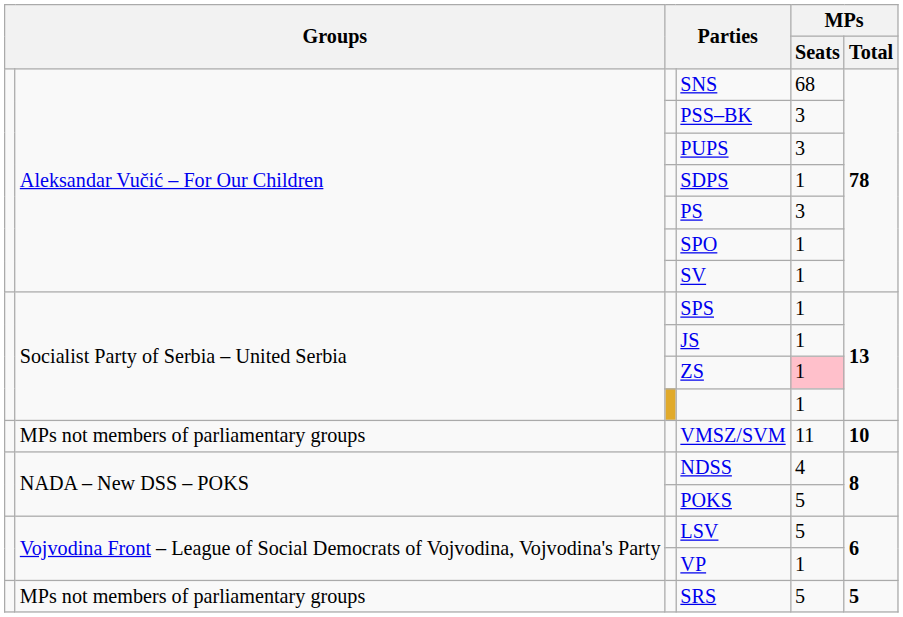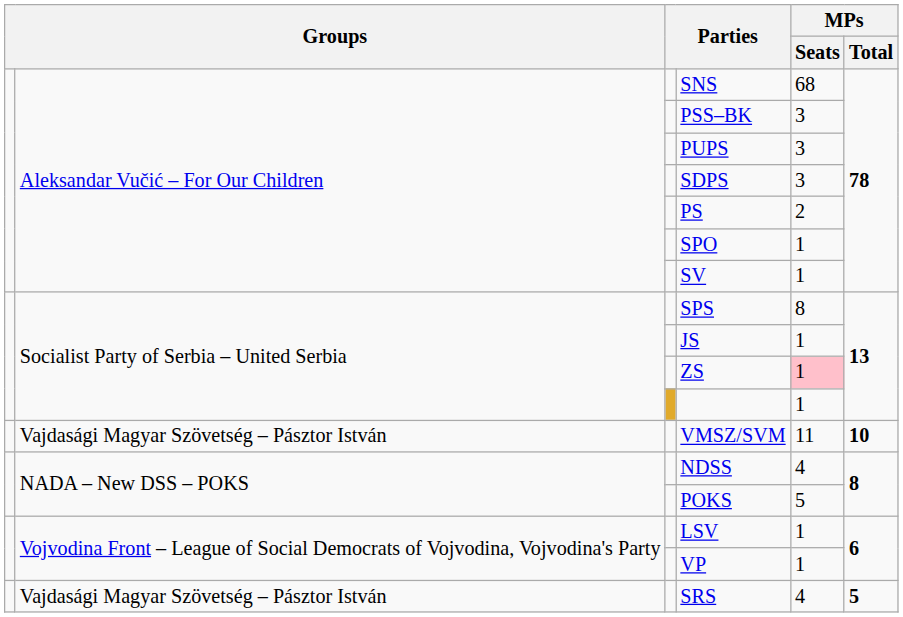SDPS | MPs / Seats: 1 -> 3
PS | MPs / Seats: 3 -> 2
SPS | MPs / Seats: 1 -> 8
VMSZ/SVM | column 2: MPs not members of parliamentary groups -> Vajdasági Magyar Szövetség – Pásztor István
LSV | MPs / Seats: 5 -> 1
SRS | column 2: MPs not members of parliamentary groups -> Vajdasági Magyar Szövetség – Pásztor István
SRS | MPs / Seats: 5 -> 4
